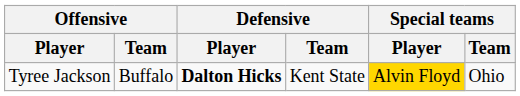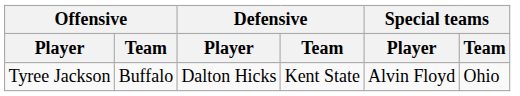Tyree Jackson | Defensive / Player: bold -> normal
Tyree Jackson | Special teams / Player: gold background -> no background
